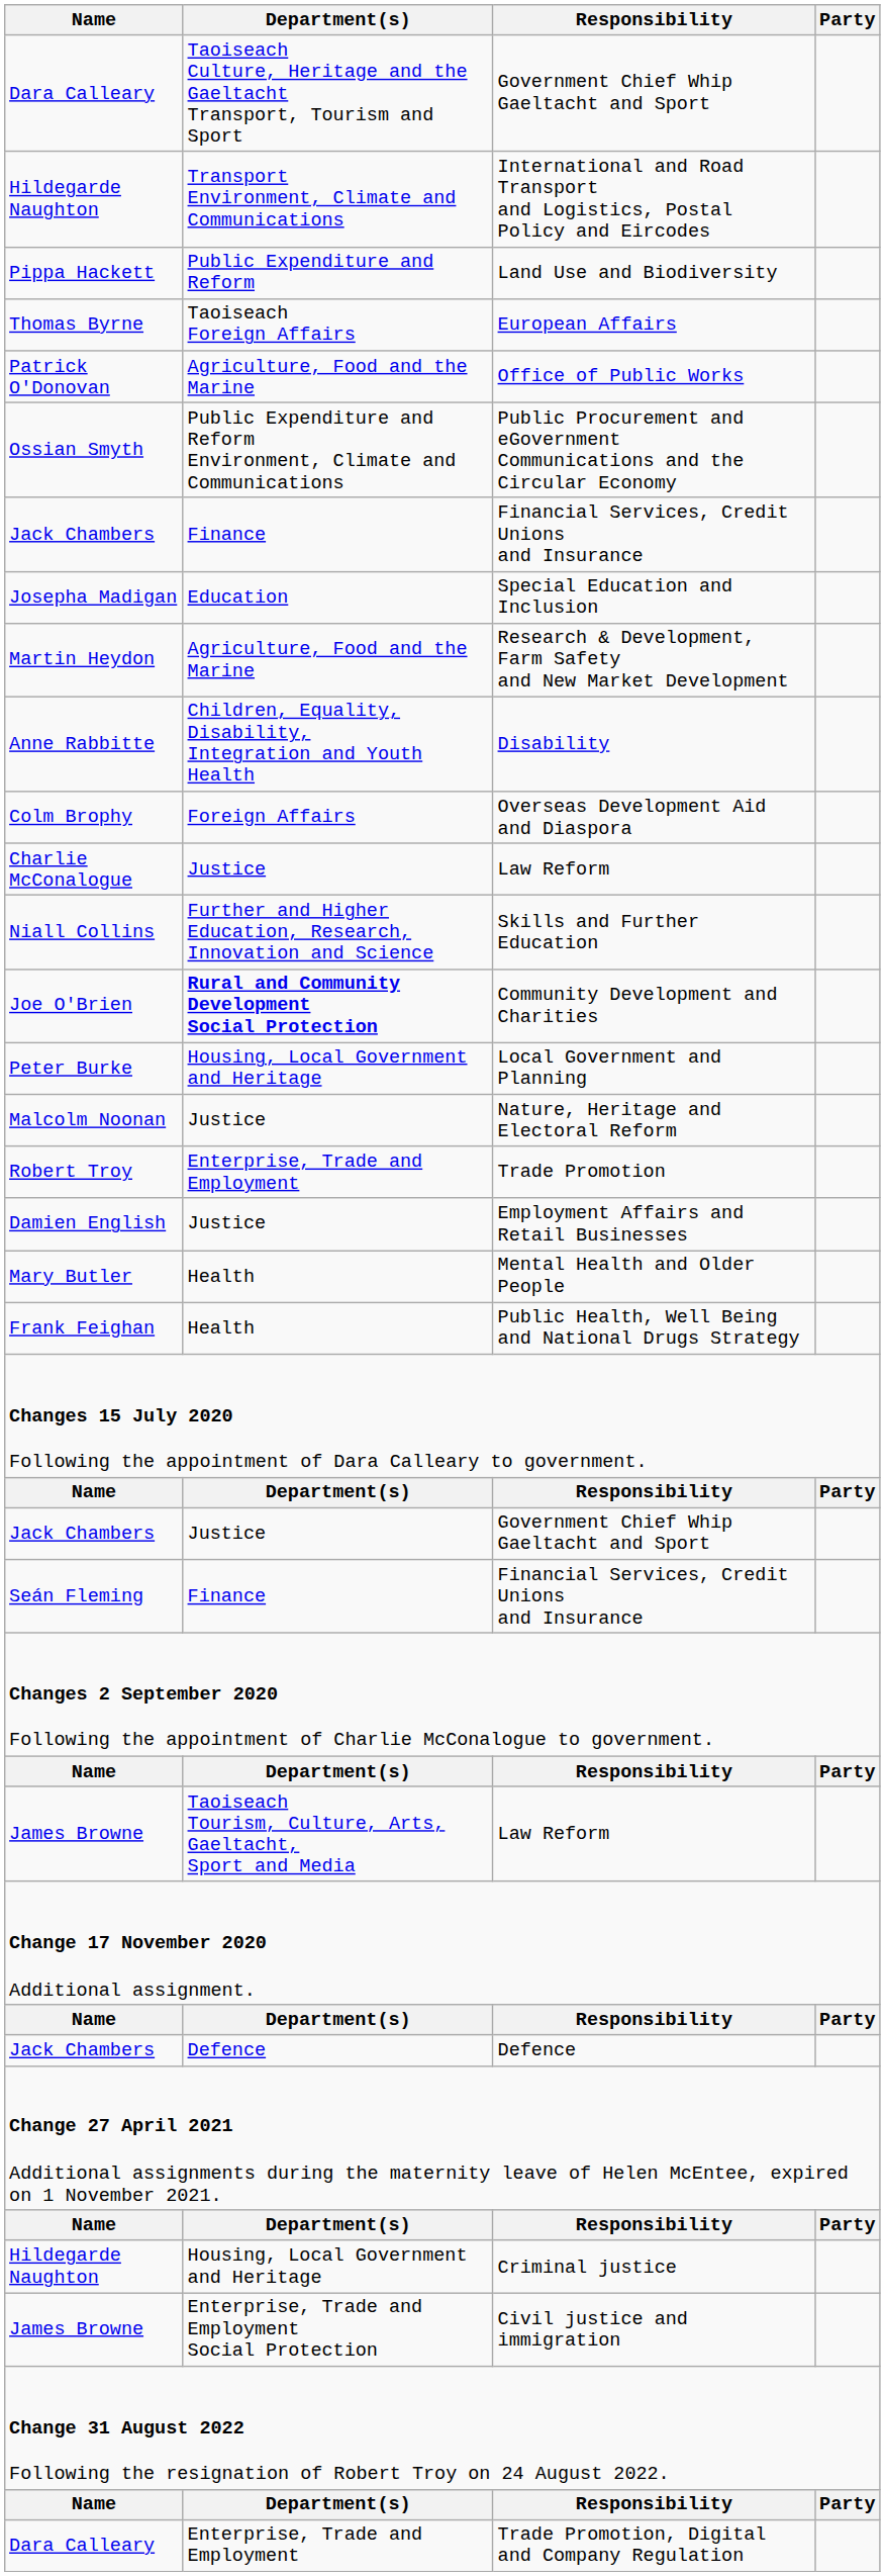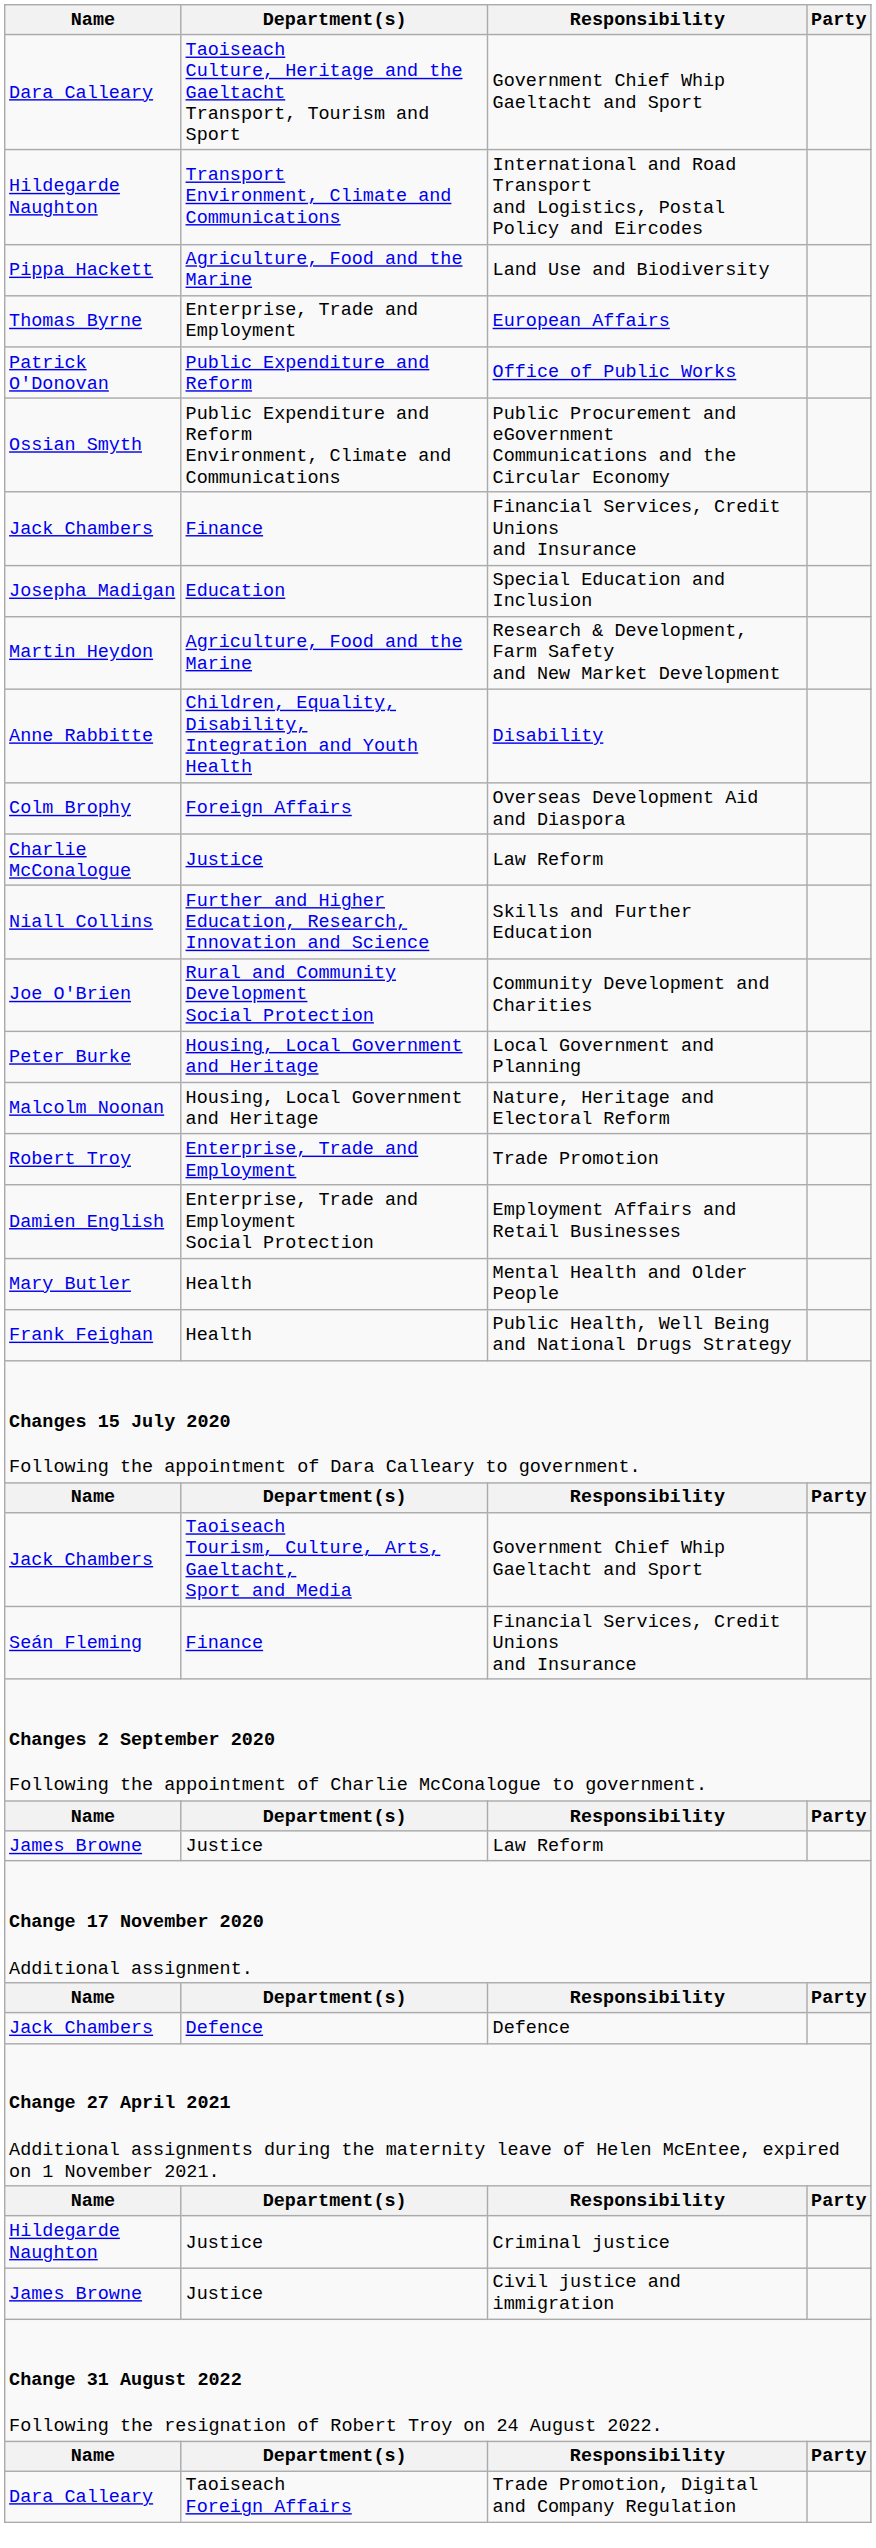Land Use and Biodiversity | Department(s): Public Expenditure and Reform -> Agriculture, Food and the Marine
European Affairs | Department(s): Taoiseach Foreign Affairs -> Enterprise, Trade and Employment
Office of Public Works | Department(s): Agriculture, Food and the Marine -> Public Expenditure and Reform
Community Development and Charities | Department(s): bold -> normal
Nature, Heritage and Electoral Reform | Department(s): Justice -> Housing, Local Government and Heritage
Employment Affairs and Retail Businesses | Department(s): Justice -> Enterprise, Trade and Employment Social Protection
Jack Chambers / Government Chief Whip Gaeltacht and Sport | Department(s): Justice -> Taoiseach Tourism, Culture, Arts, Gaeltacht, Sport and Media
James Browne / Law Reform | Department(s): Taoiseach Tourism, Culture, Arts, Gaeltacht, Sport and Media -> Justice
Criminal justice | Department(s): Housing, Local Government and Heritage -> Justice
Civil justice and immigration | Department(s): Enterprise, Trade and Employment Social Protection -> Justice
Trade Promotion, Digital and Company Regulation | Department(s): Enterprise, Trade and Employment -> Taoiseach Foreign Affairs
